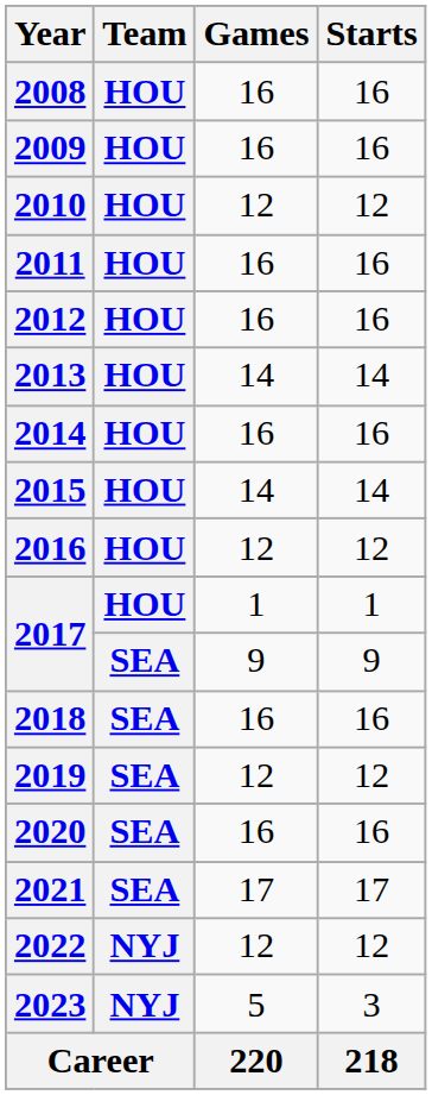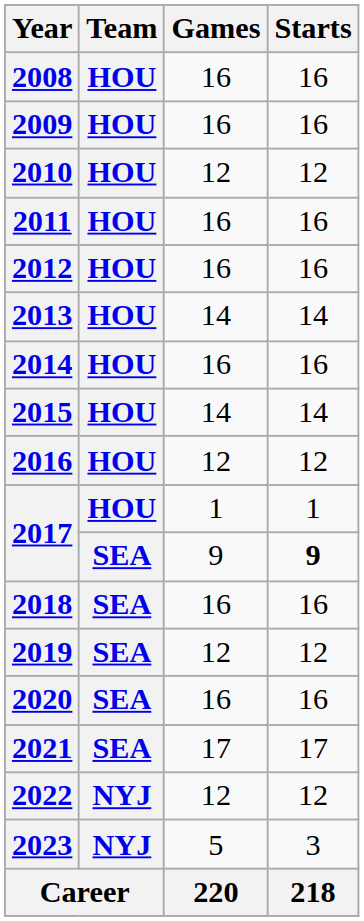2017 / 9 | Starts: normal -> bold
